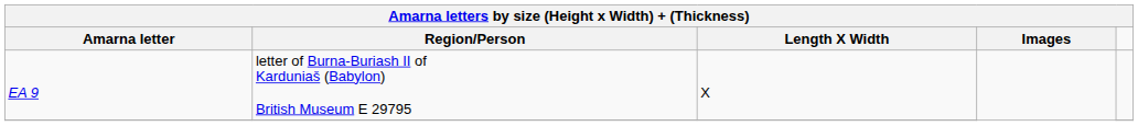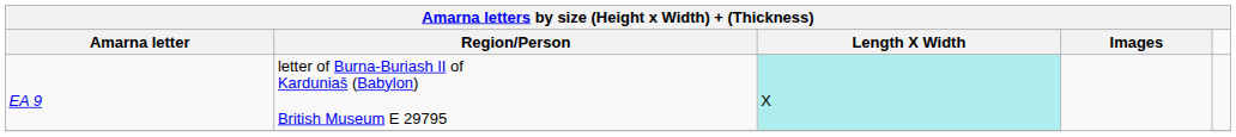EA 9 | Length X Width: no background -> paleturquoise background
